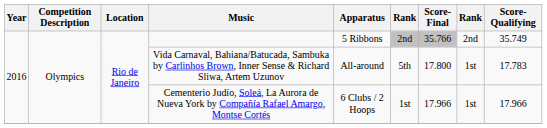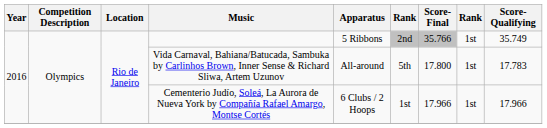row 2 | column 8: 2nd -> 1st
